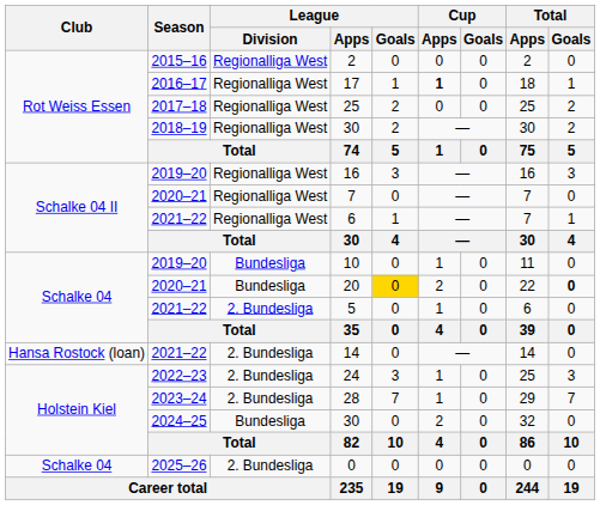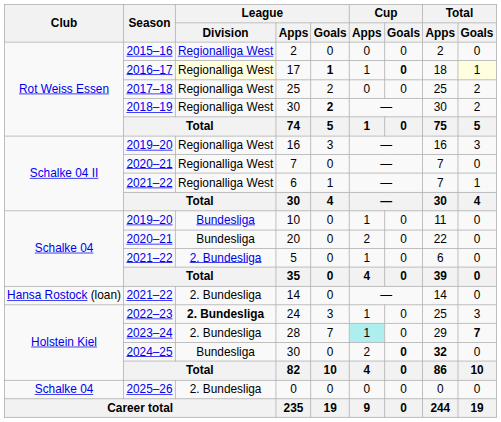17 | League / Division: no background -> lightyellow background
17 | League / Goals: normal -> bold
17 | Cup / Apps: bold -> normal
17 | Cup / Goals: normal -> bold
17 | Total / Goals: no background -> lightyellow background
2018–19 / 30 | League / Goals: normal -> bold
20 | League / Goals: gold background -> no background
20 | Total / Goals: bold -> normal
24 | League / Division: normal -> bold
28 | Cup / Apps: no background -> paleturquoise background
28 | Total / Goals: normal -> bold
2024–25 / 30 | Cup / Goals: normal -> bold
2024–25 / 30 | Total / Apps: normal -> bold
